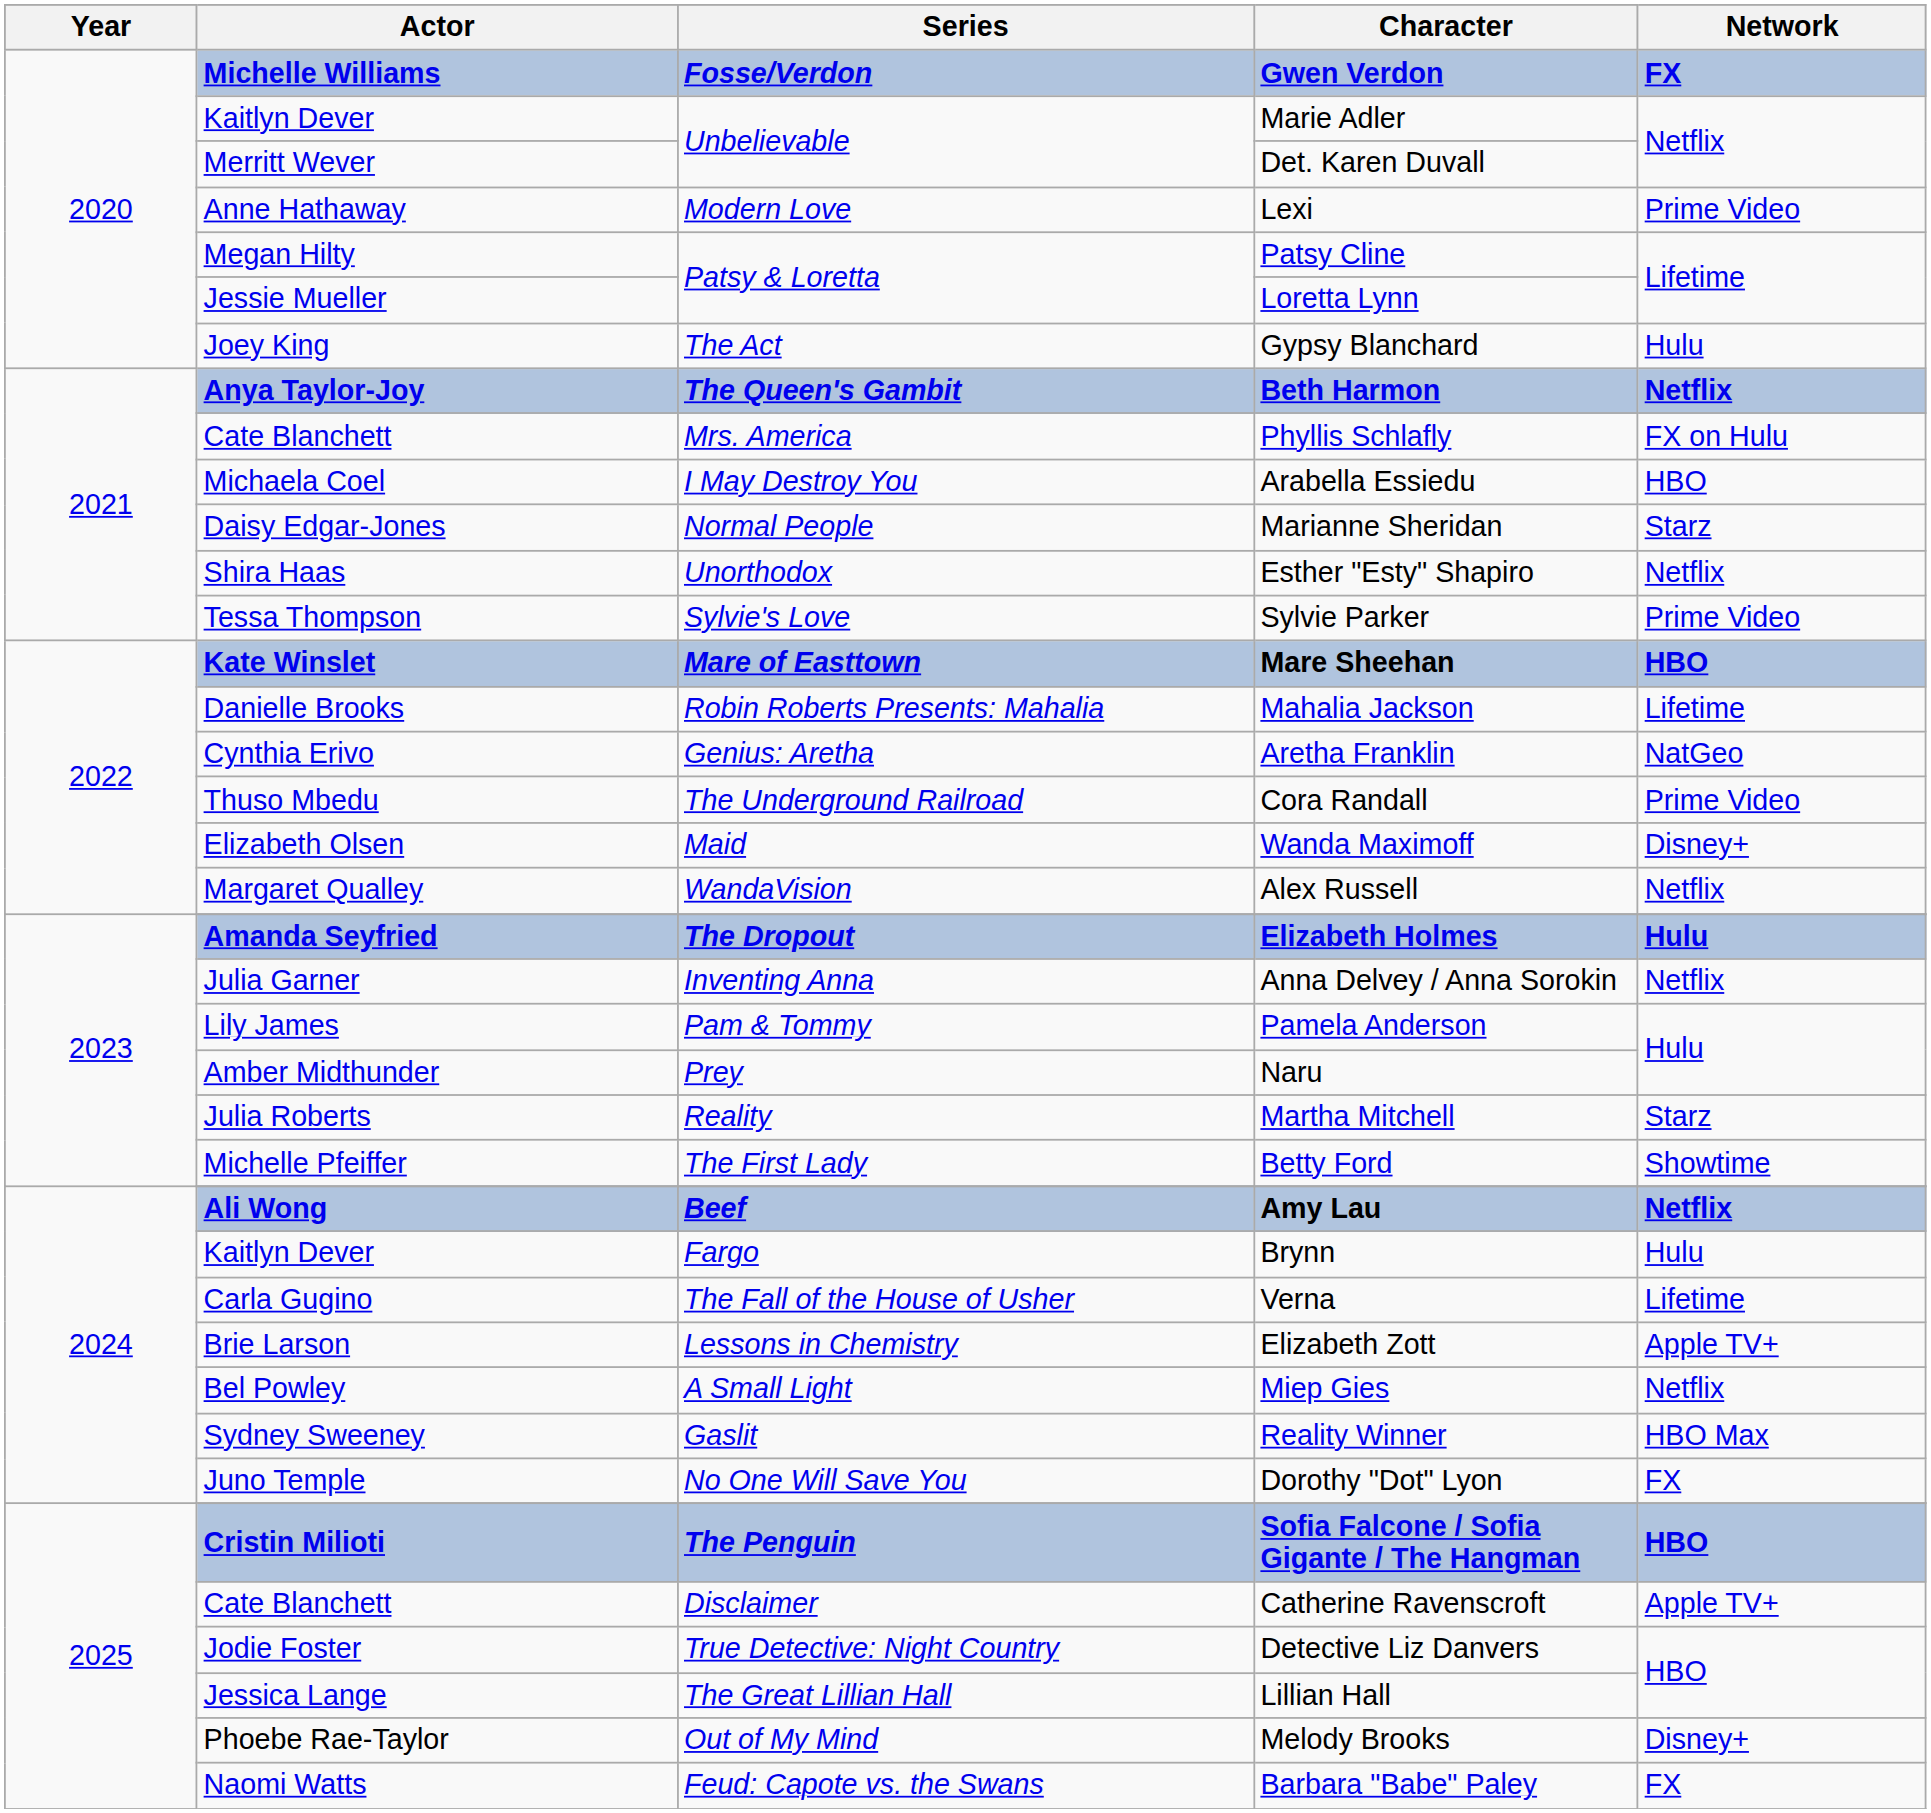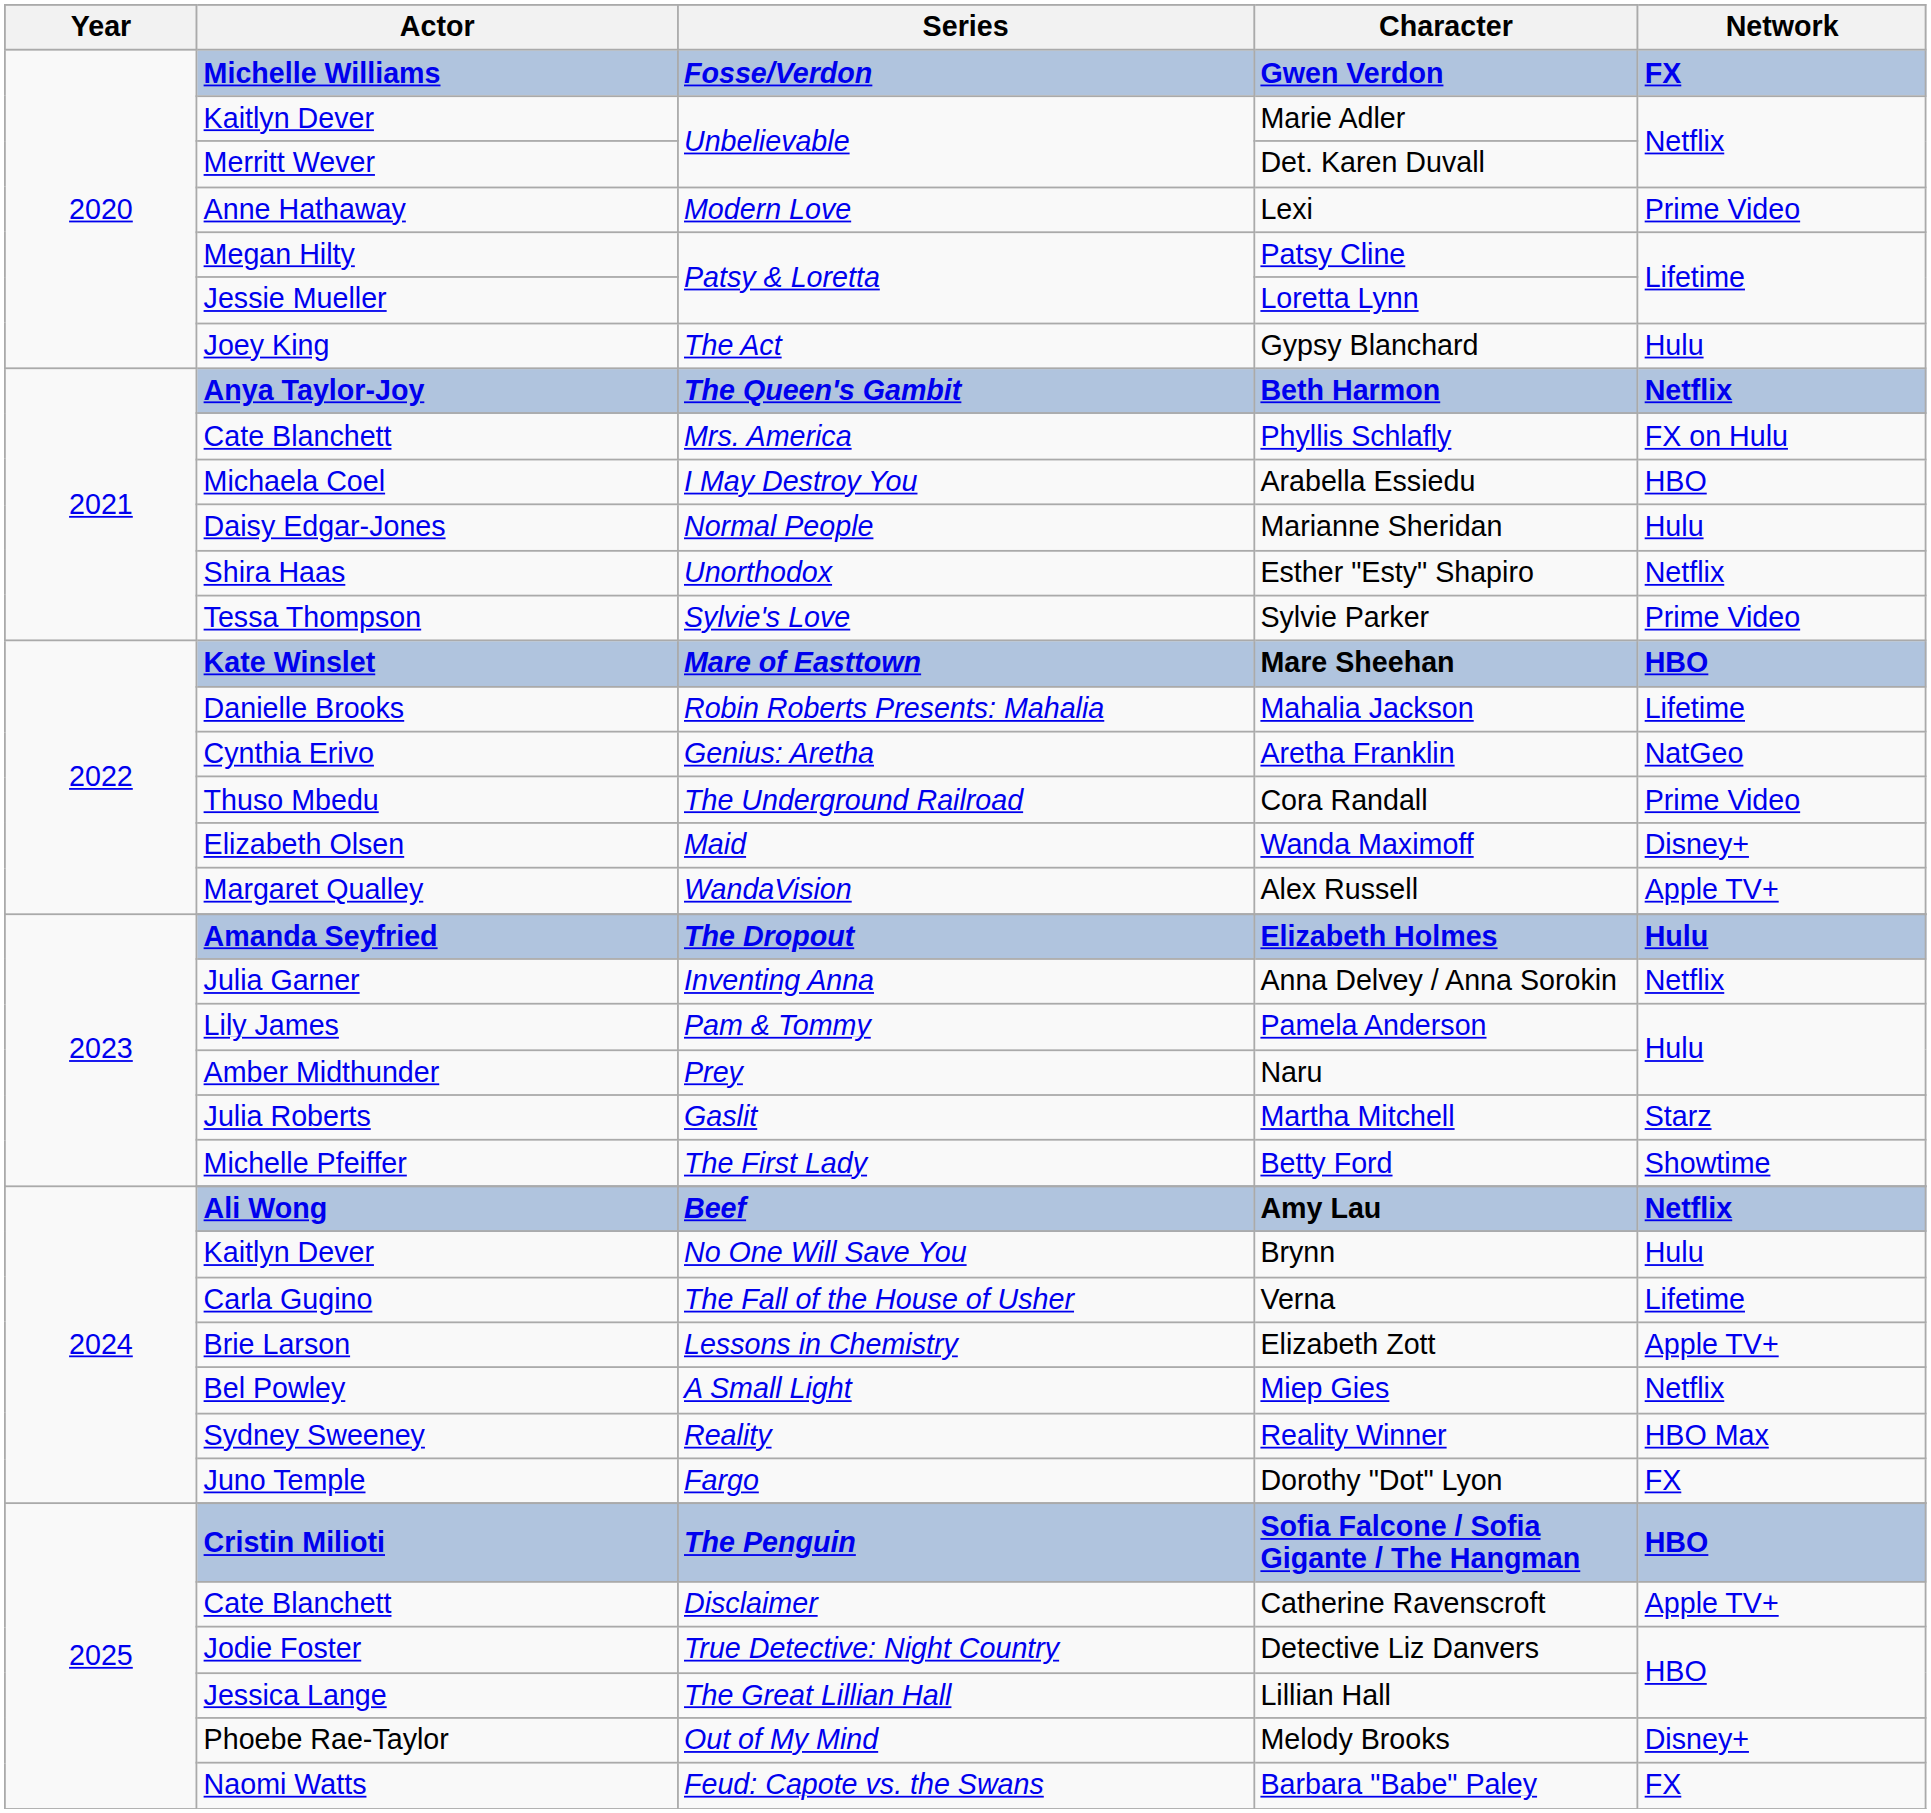Marianne Sheridan | Network: Starz -> Hulu
Alex Russell | Network: Netflix -> Apple TV+
Martha Mitchell | Series: Reality -> Gaslit
Brynn | Series: Fargo -> No One Will Save You
Reality Winner | Series: Gaslit -> Reality
Dorothy "Dot" Lyon | Series: No One Will Save You -> Fargo
